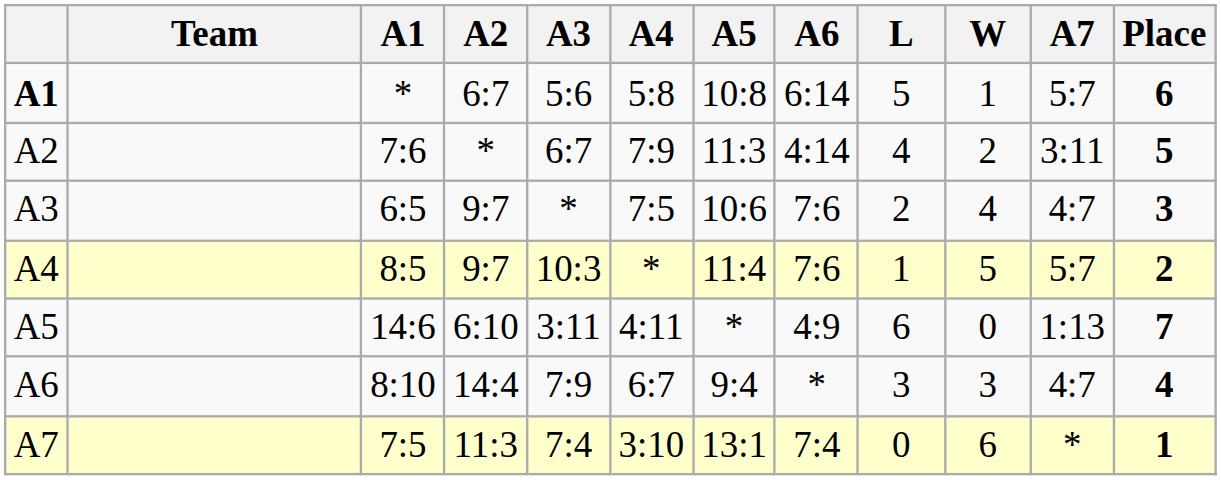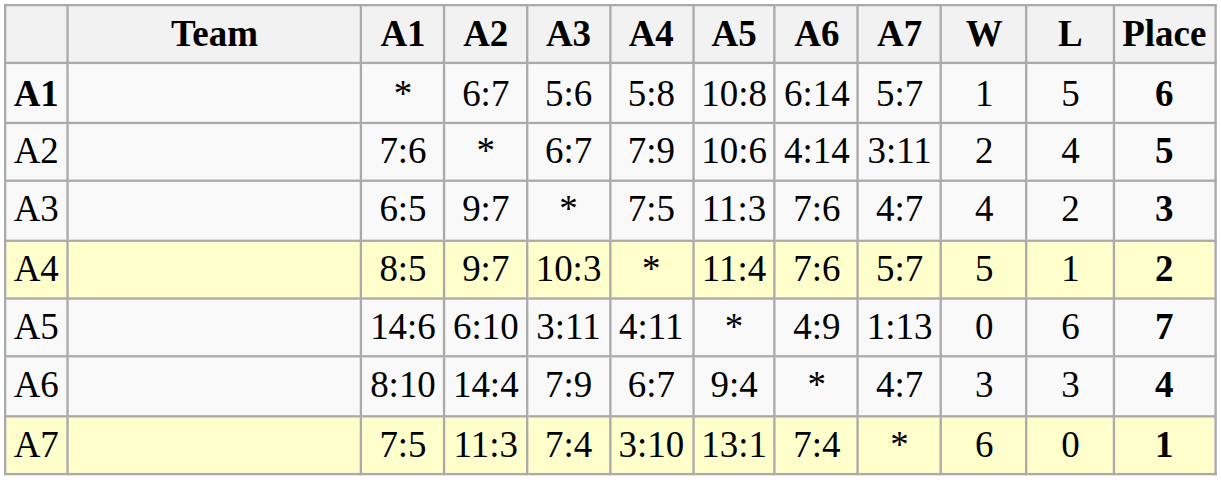columns swapped: A7 <-> L
row 3 | A5: 11:3 -> 10:6
row 4 | A5: 10:6 -> 11:3
